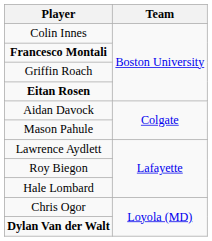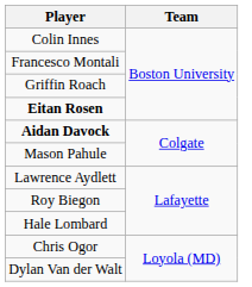Francesco Montali | Player: bold -> normal
Aidan Davock | Player: normal -> bold
Dylan Van der Walt | Player: bold -> normal
